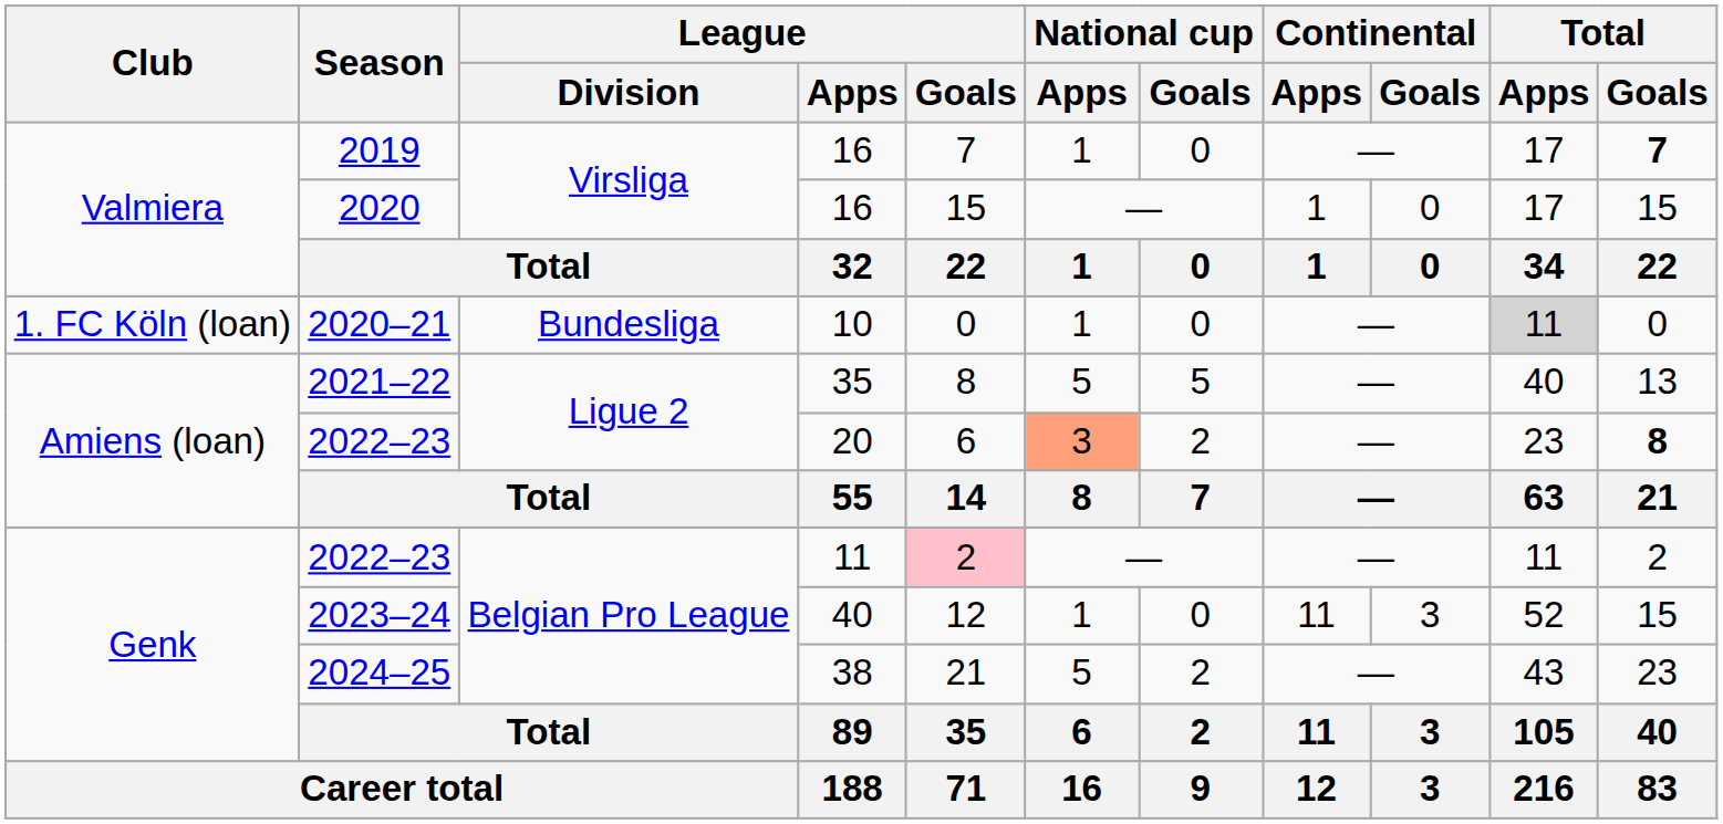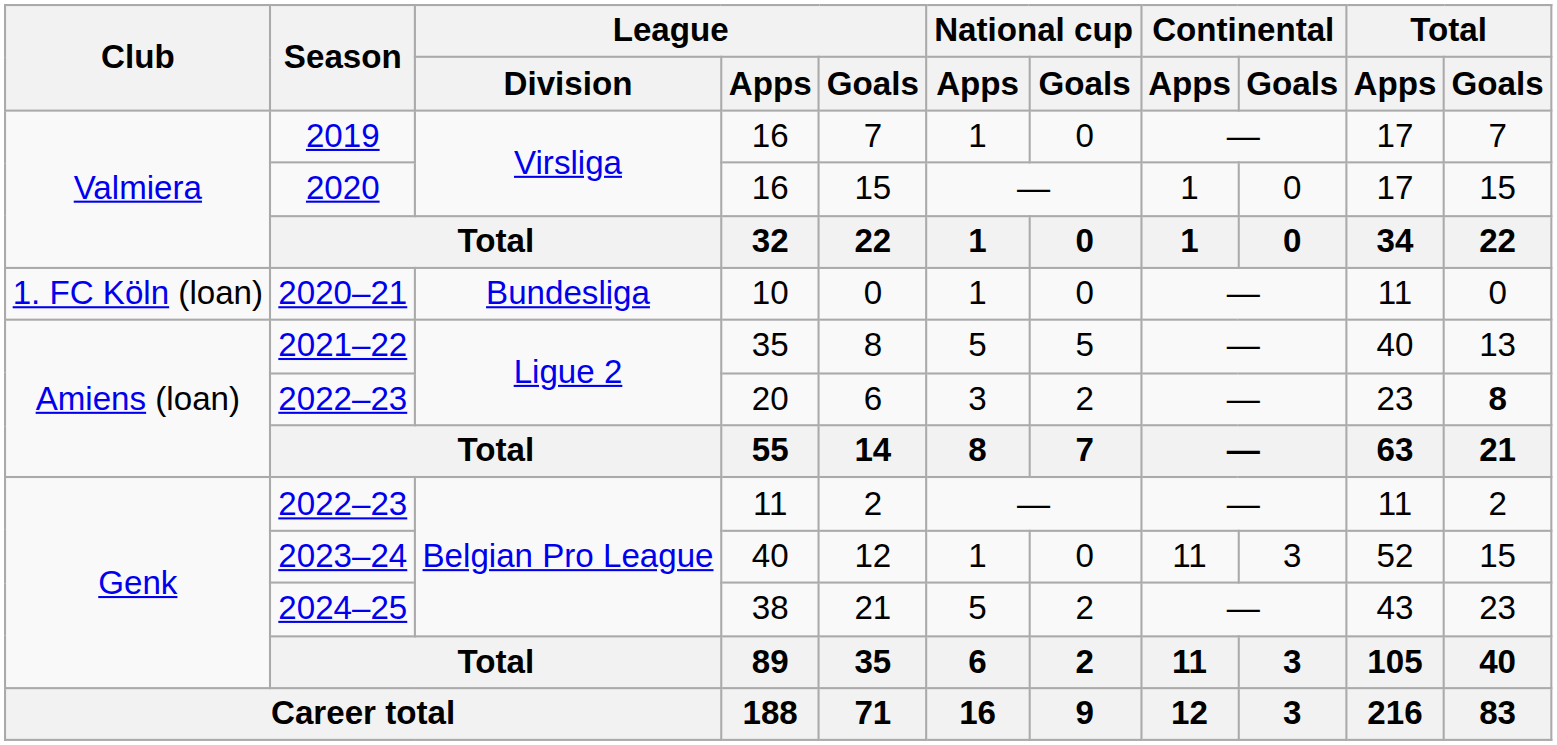2019 | Total / Goals: bold -> normal
2020–21 | Total / Apps: lightgrey background -> no background
2022–23 / 20 | National cup / Apps: lightsalmon background -> no background
2022–23 / 11 | League / Goals: pink background -> no background
